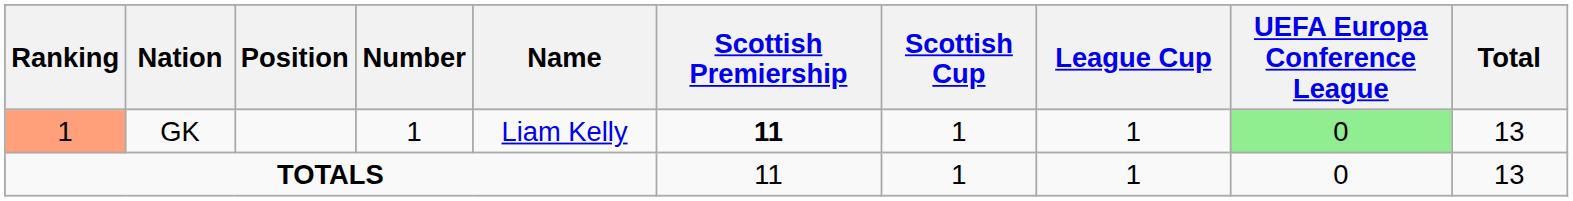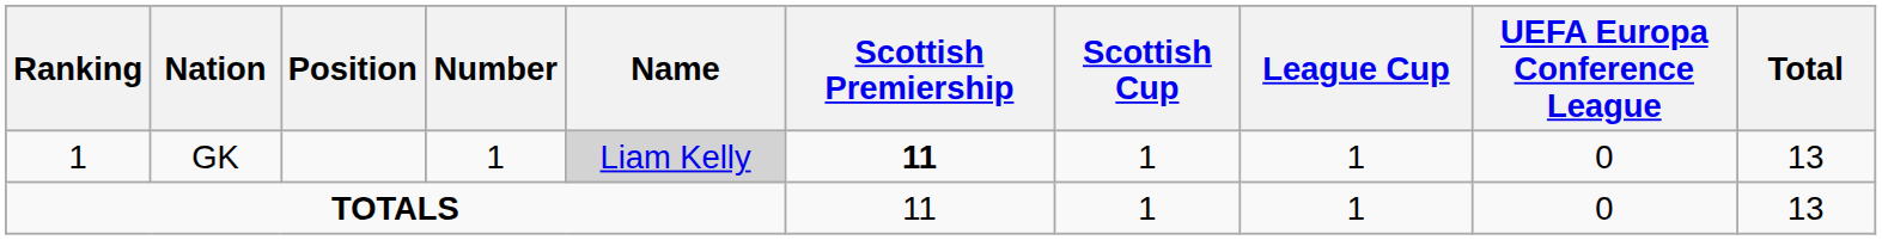row 2 | Ranking: lightsalmon background -> no background
row 2 | Name: no background -> lightgrey background
row 2 | UEFA Europa Conference League: lightgreen background -> no background
